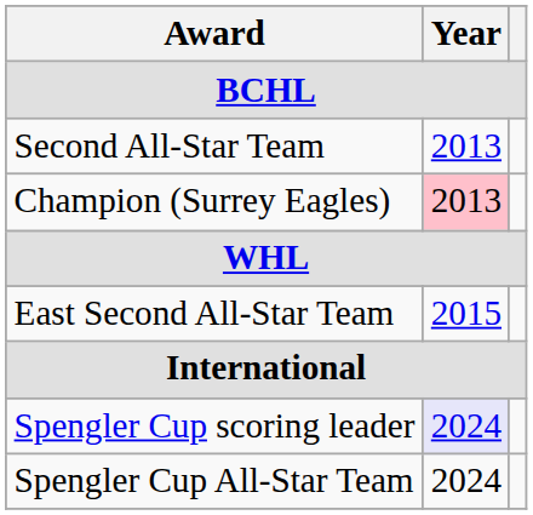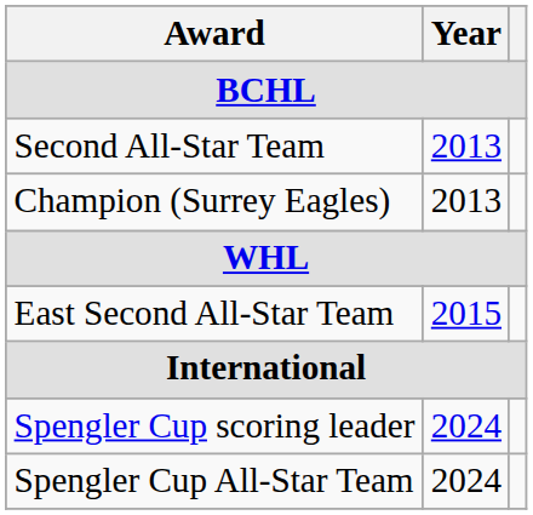Champion (Surrey Eagles) | Year: pink background -> no background
Spengler Cup scoring leader | Year: lavender background -> no background
